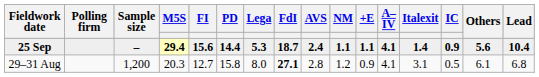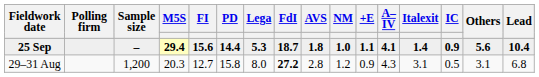25 Sep | AVS: 2.4 -> 1.8
25 Sep | NM: 1.1 -> 1.0
29–31 Aug | FdI: 27.1 -> 27.2
29–31 Aug | A–IV: 4.1 -> 4.3
29–31 Aug | Others: 6.1 -> 3.1
